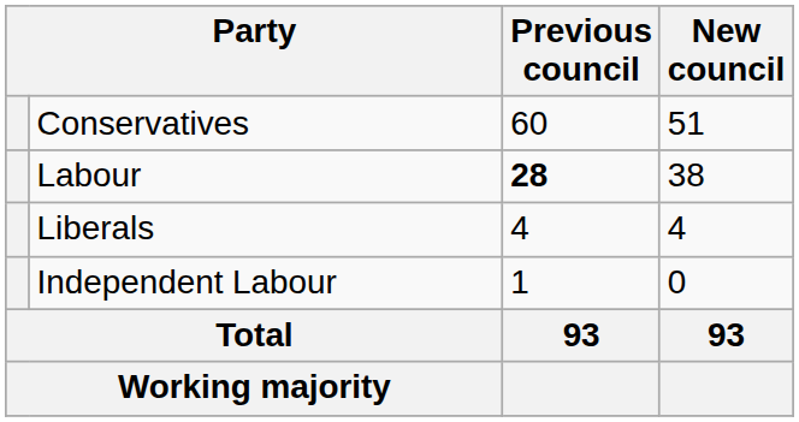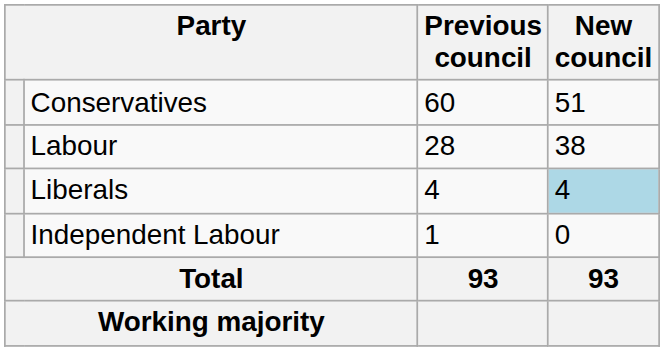Labour | Previous council: bold -> normal
Liberals | New council: no background -> lightblue background
